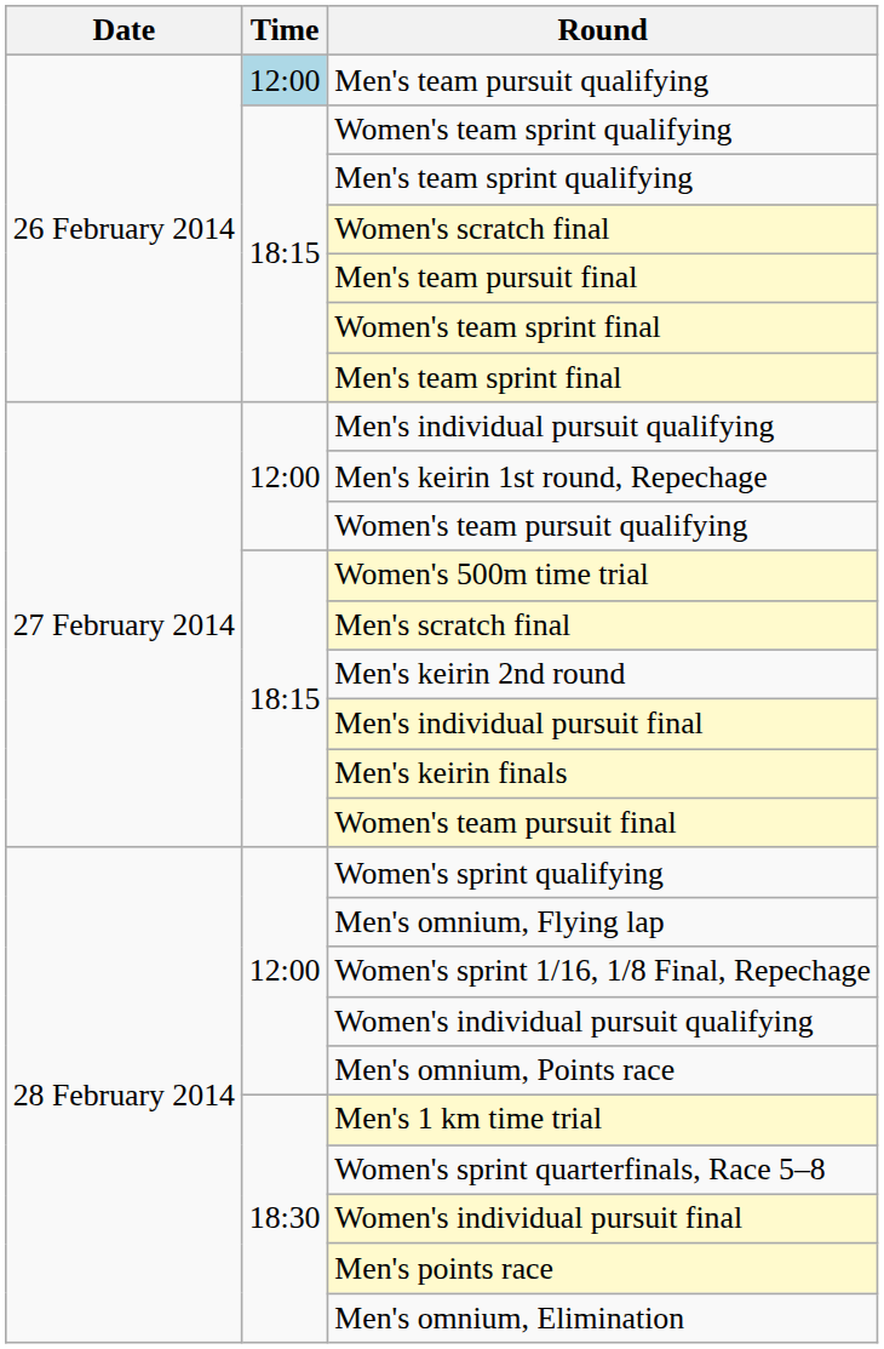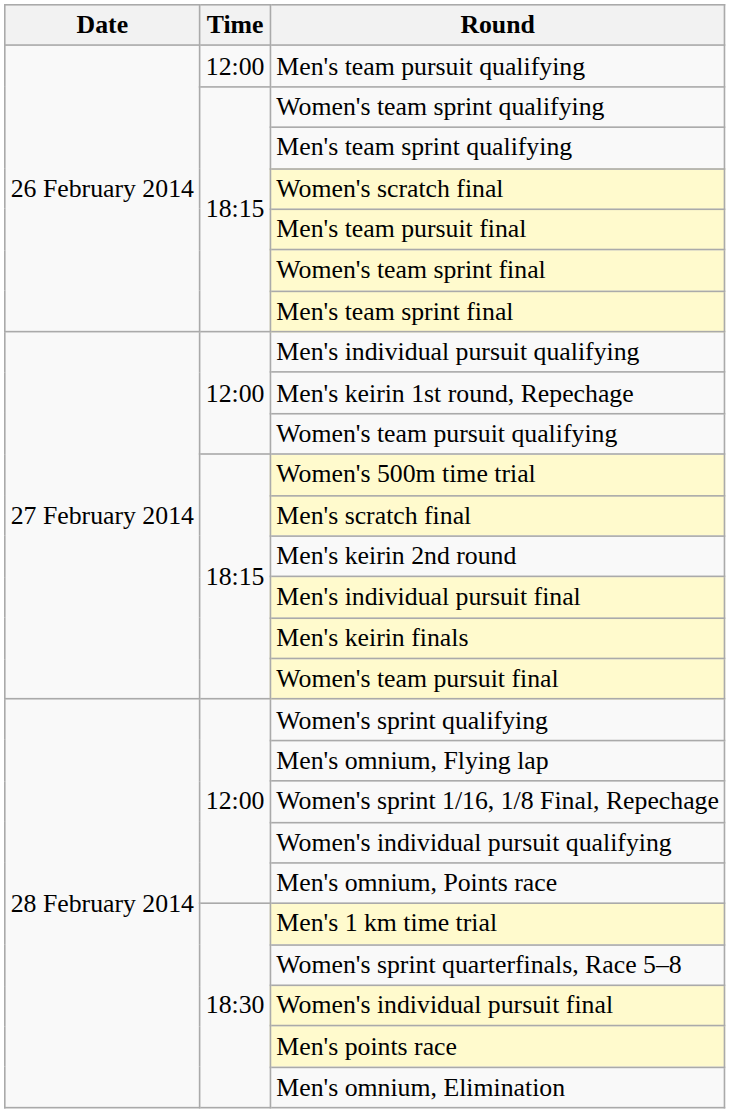Men's team pursuit qualifying | Time: lightblue background -> no background
